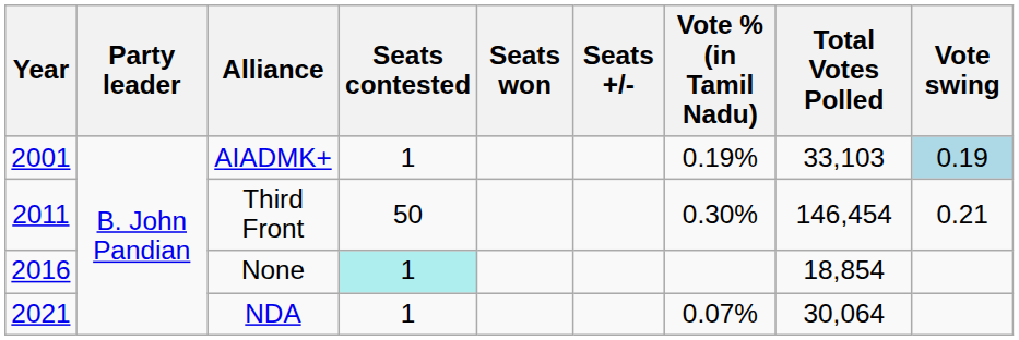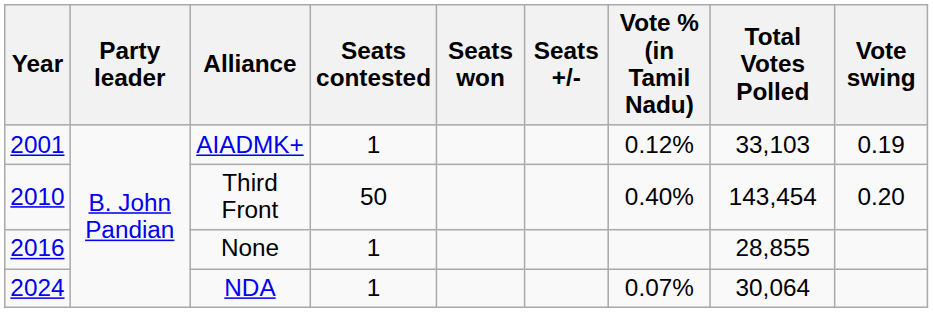AIADMK+ | Vote % (in Tamil Nadu): 0.19% -> 0.12%
AIADMK+ | Vote swing: lightblue background -> no background
Third Front | Year: 2011 -> 2010
Third Front | Vote % (in Tamil Nadu): 0.30% -> 0.40%
Third Front | Total Votes Polled: 146,454 -> 143,454
Third Front | Vote swing: 0.21 -> 0.20
None | Seats contested: paleturquoise background -> no background
None | Total Votes Polled: 18,854 -> 28,855
NDA | Year: 2021 -> 2024
